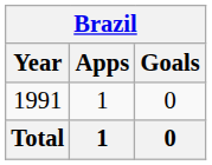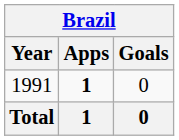1991 | Apps: normal -> bold
